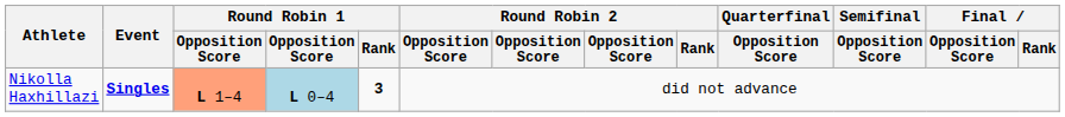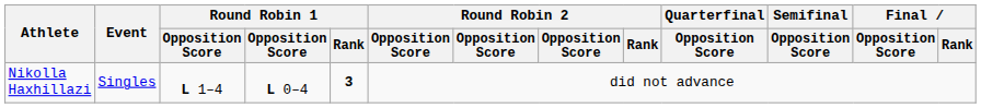Nikolla Haxhillazi | Event: bold -> normal
Nikolla Haxhillazi | column 3: lightsalmon background -> no background
Nikolla Haxhillazi | column 4: lightblue background -> no background
